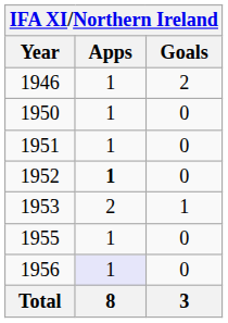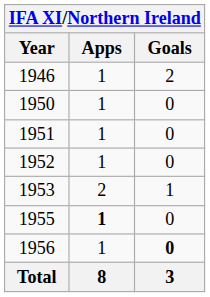1952 | Apps: bold -> normal
1955 | Apps: normal -> bold
1956 | Apps: lavender background -> no background
1956 | Goals: normal -> bold
